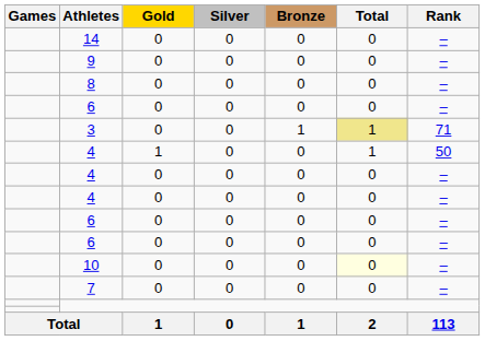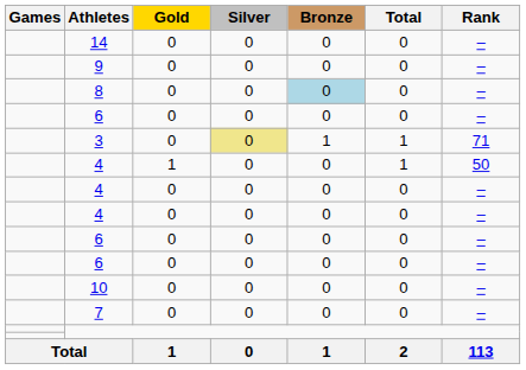8 | Bronze: no background -> lightblue background
3 | Silver: no background -> khaki background
3 | Total: khaki background -> no background
10 | Total: lightyellow background -> no background
